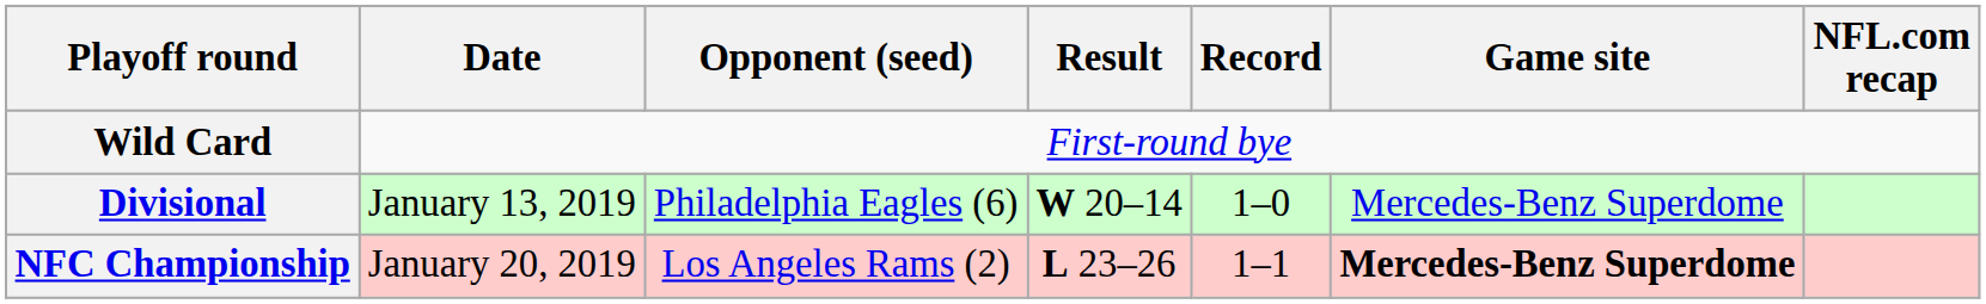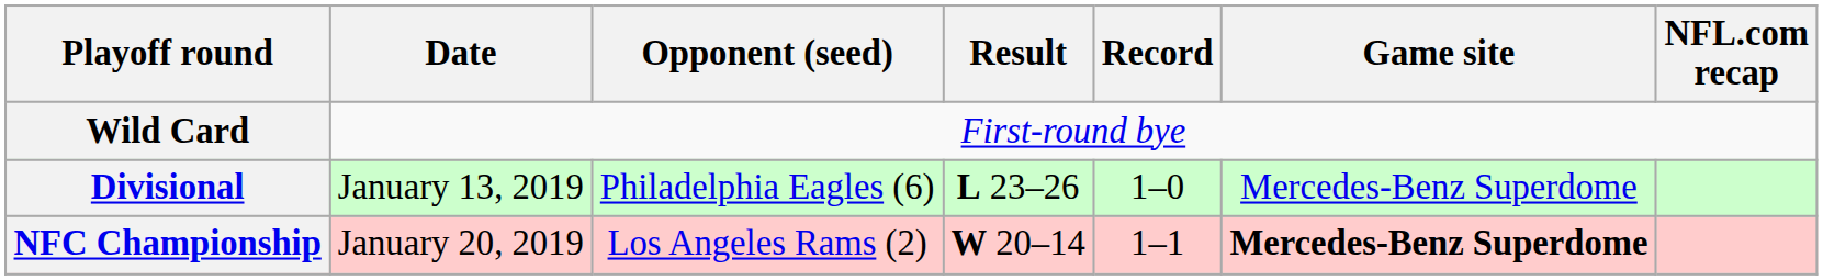Divisional | Result: W 20–14 -> L 23–26
NFC Championship | Result: L 23–26 -> W 20–14
